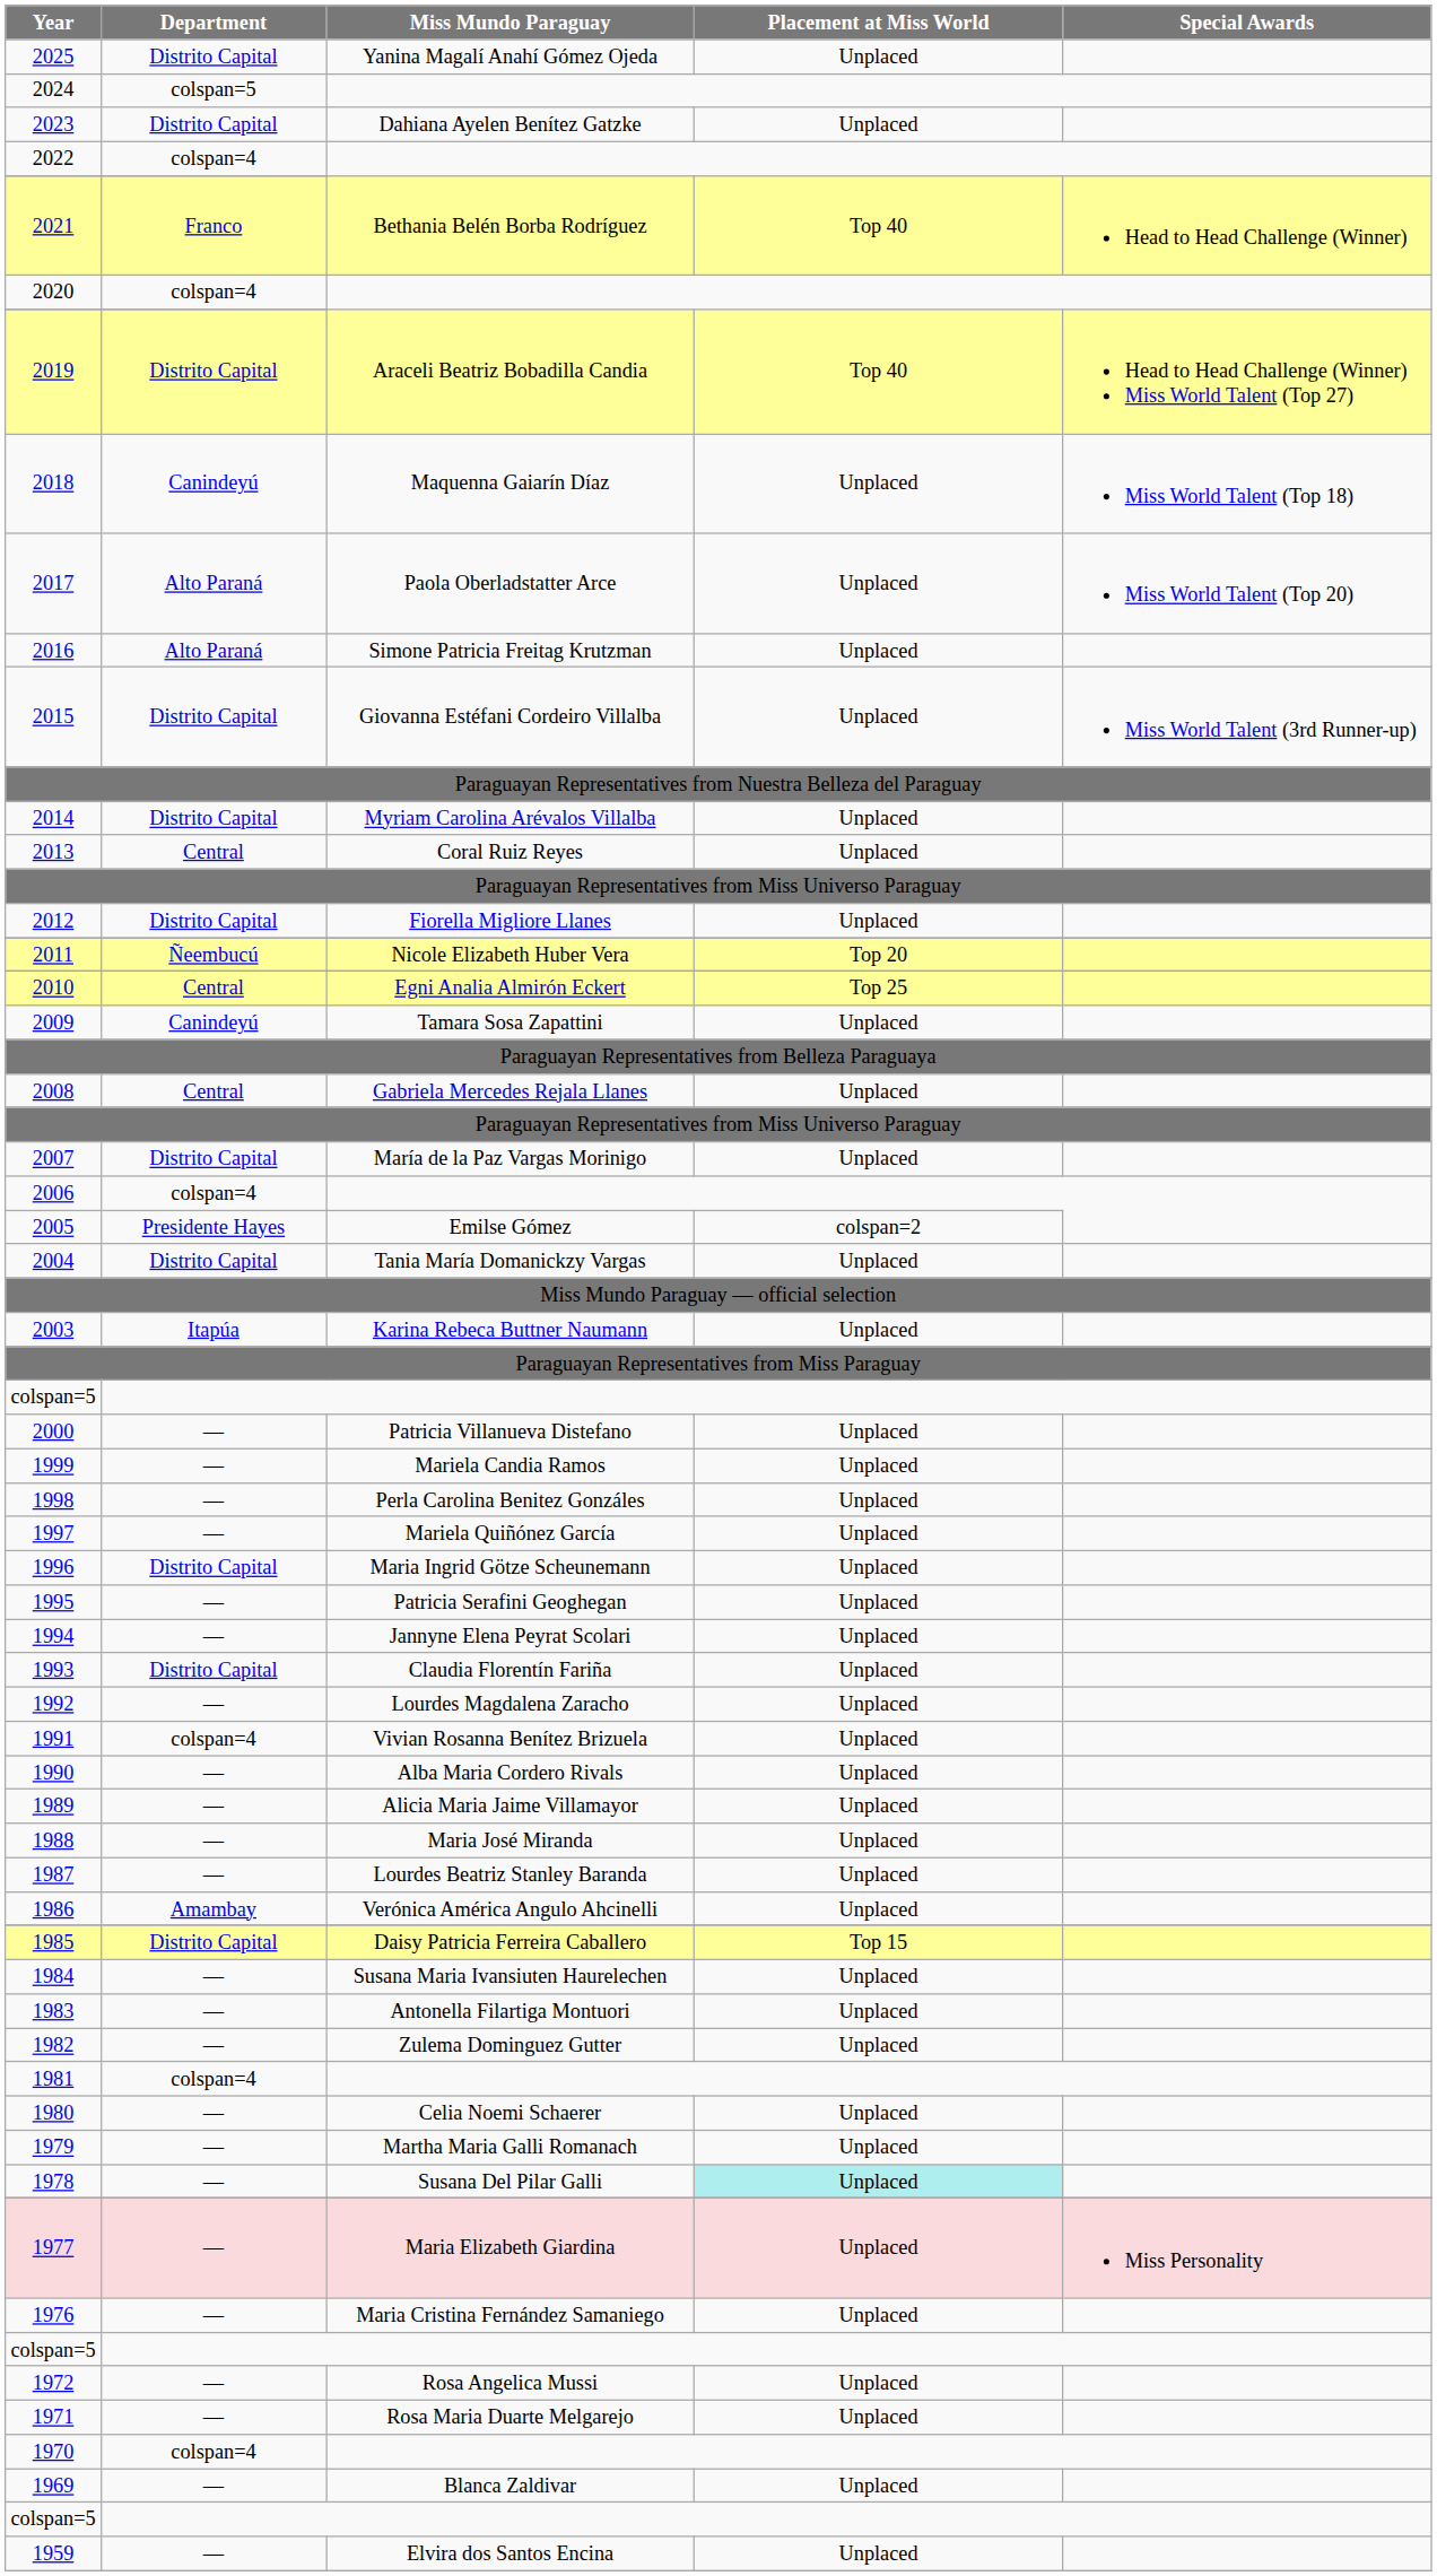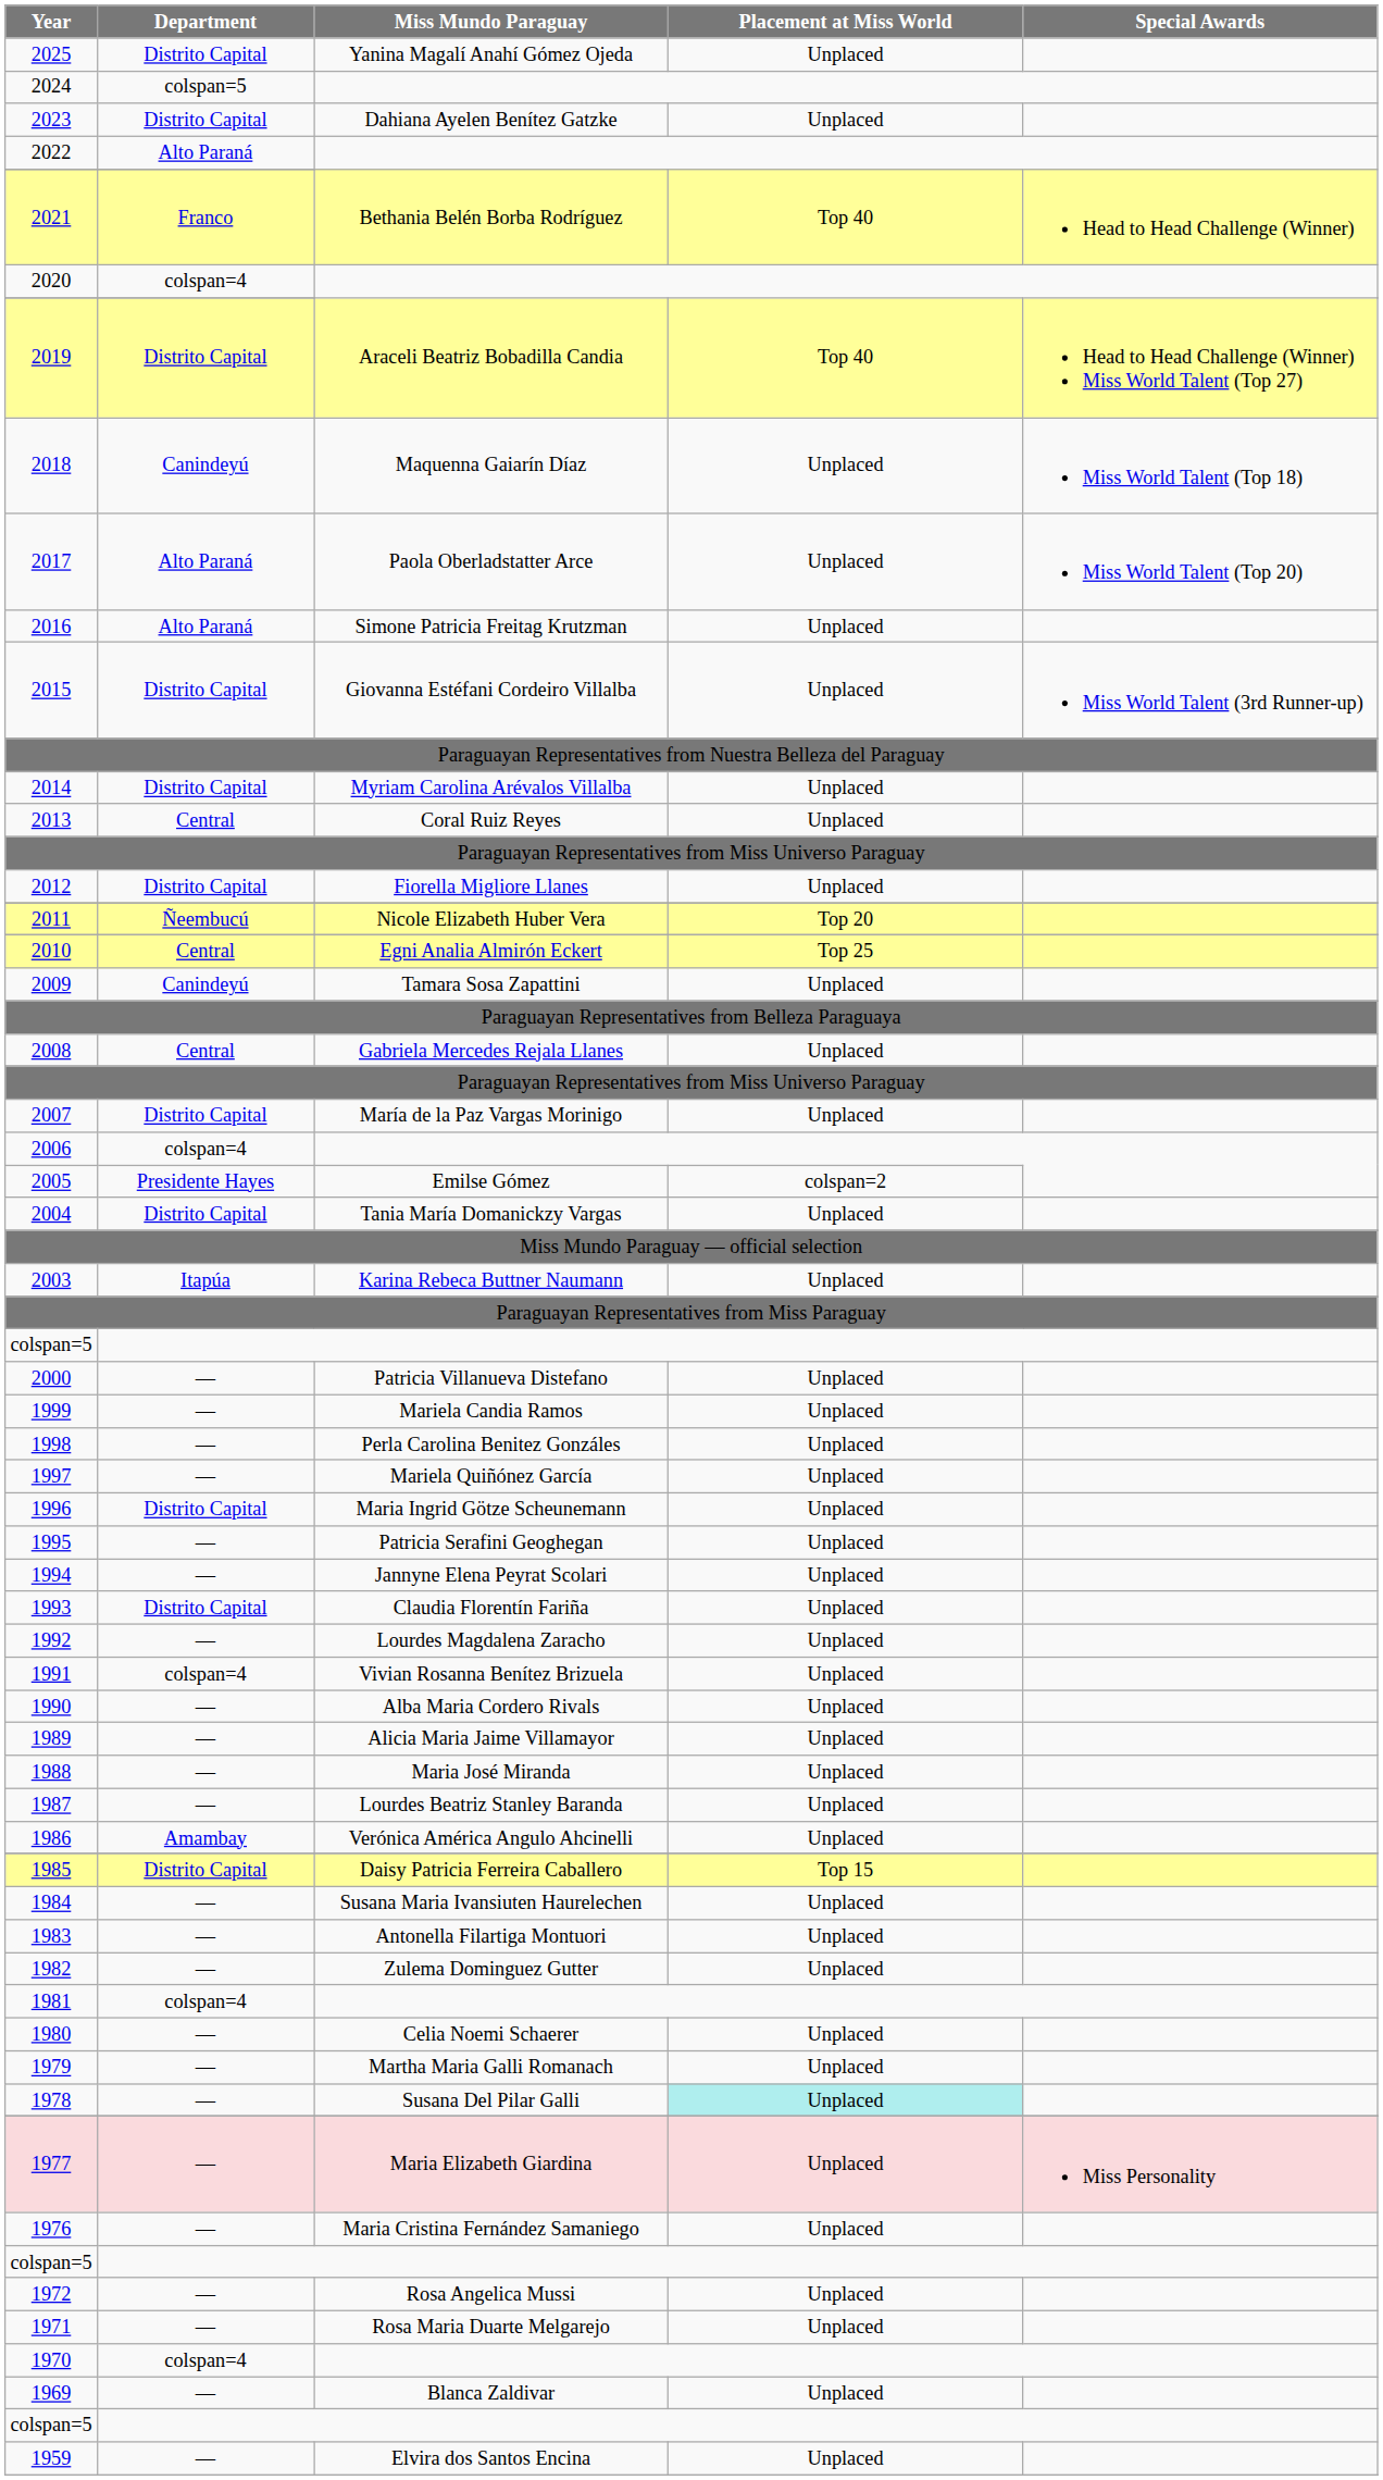2022 | Department: colspan=4 -> Alto Paraná
